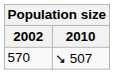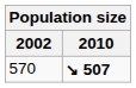570 | 2010: normal -> bold
